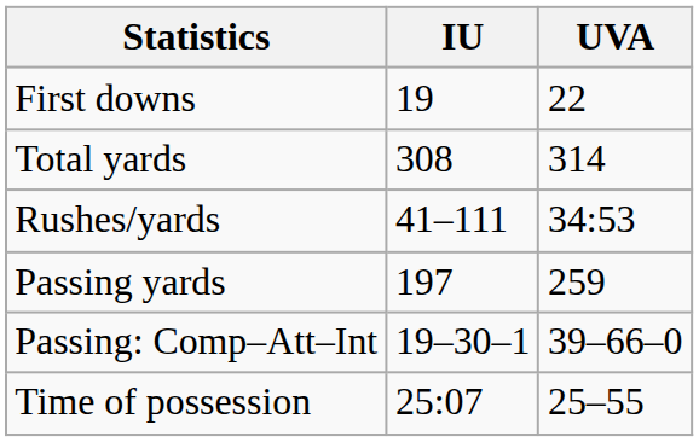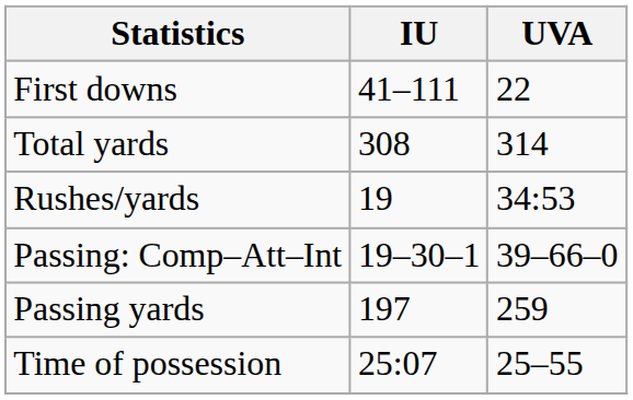First downs | IU: 19 -> 41–111
Rushes/yards | IU: 41–111 -> 19
rows swapped: Passing yards <-> Passing: Comp–Att–Int
